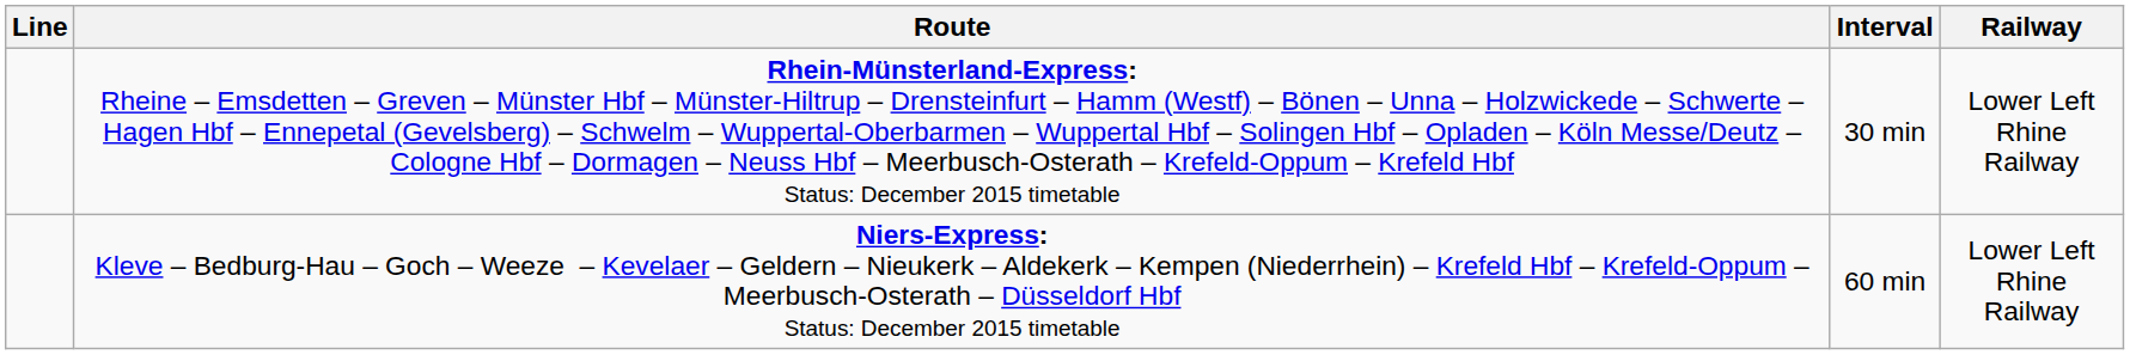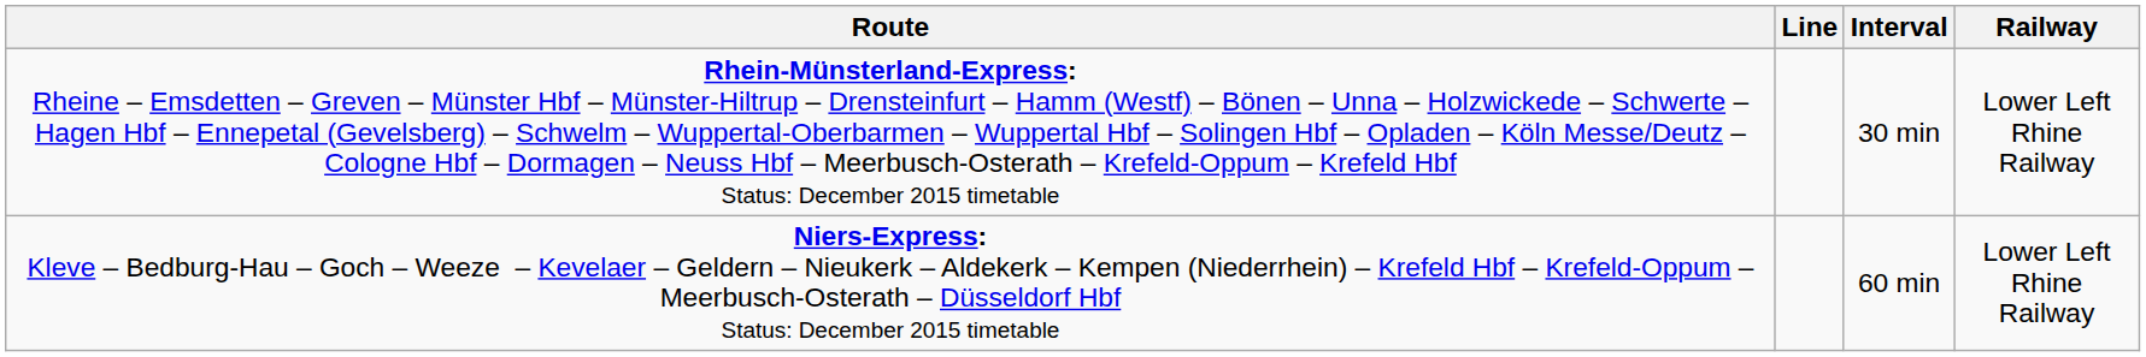columns swapped: Line <-> Route
